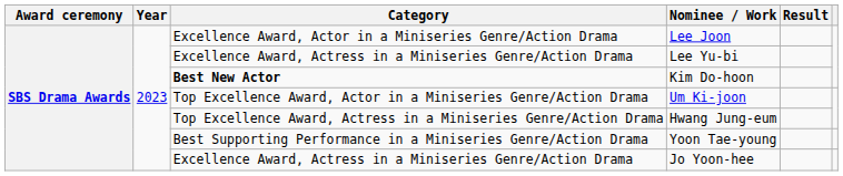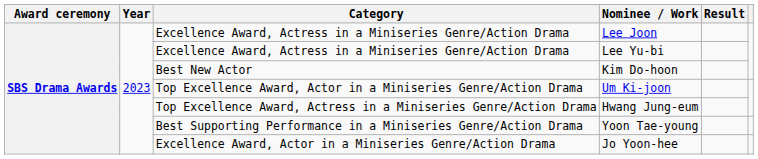Lee Joon | Category: Excellence Award, Actor in a Miniseries Genre/Action Drama -> Excellence Award, Actress in a Miniseries Genre/Action Drama
Kim Do-hoon | Category: bold -> normal
Jo Yoon-hee | Category: Excellence Award, Actress in a Miniseries Genre/Action Drama -> Excellence Award, Actor in a Miniseries Genre/Action Drama
